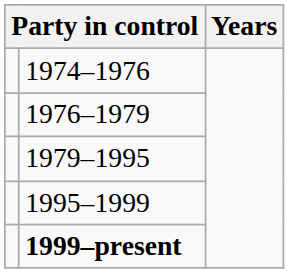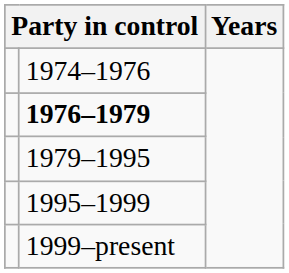1976–1979 | column 2: normal -> bold
1999–present | column 2: bold -> normal
